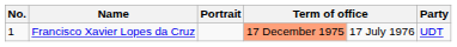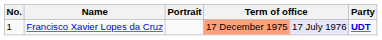Francisco Xavier Lopes da Cruz | column 5: no background -> lavender background
Francisco Xavier Lopes da Cruz | Party: normal -> bold
